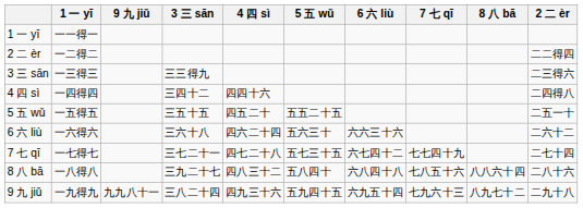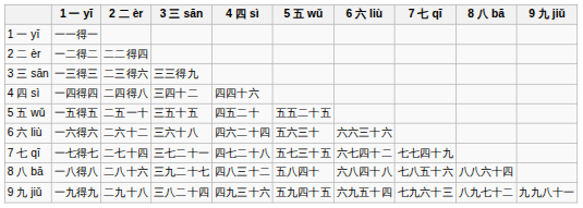columns swapped: 2 二 èr <-> 9 九 jiǔ
